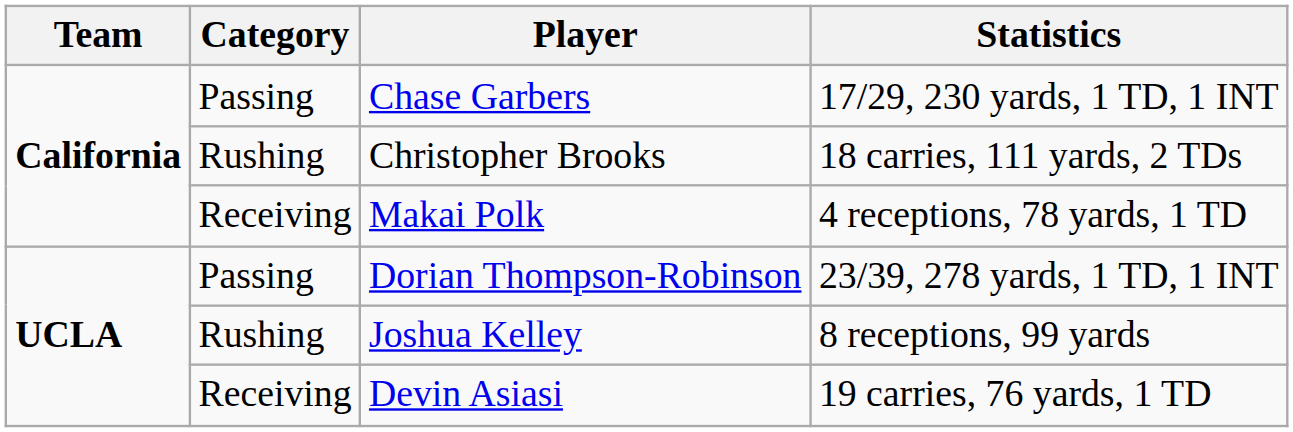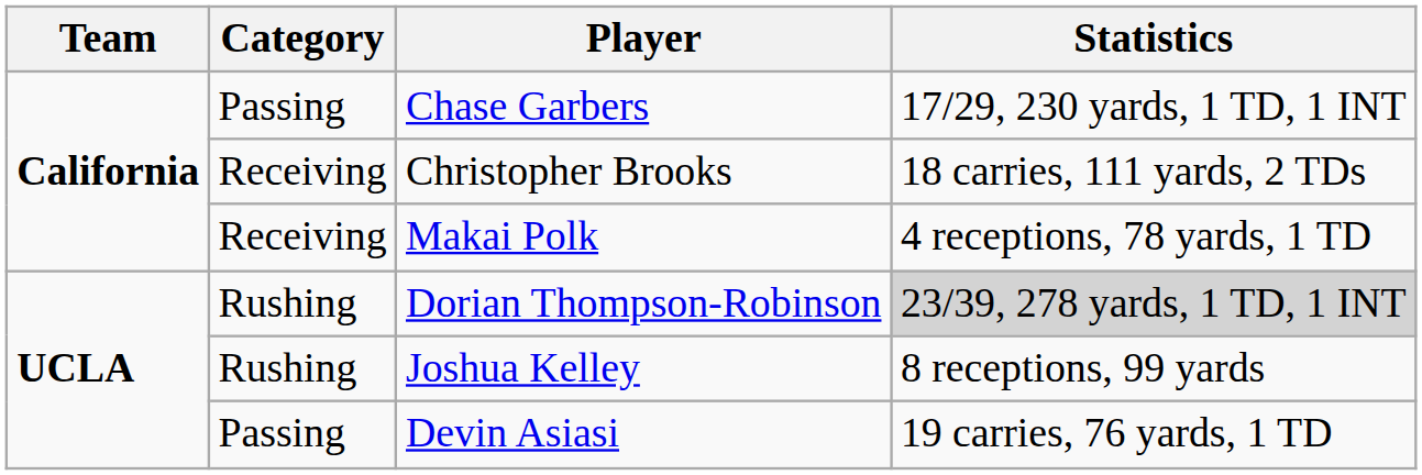Christopher Brooks | Category: Rushing -> Receiving
Dorian Thompson-Robinson | Category: Passing -> Rushing
Dorian Thompson-Robinson | Statistics: no background -> lightgrey background
Devin Asiasi | Category: Receiving -> Passing
